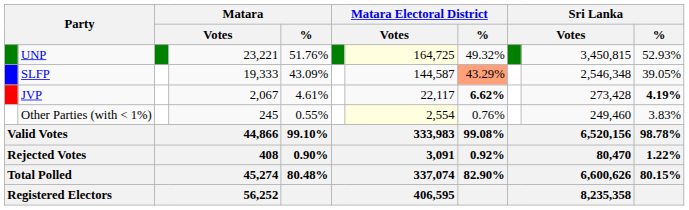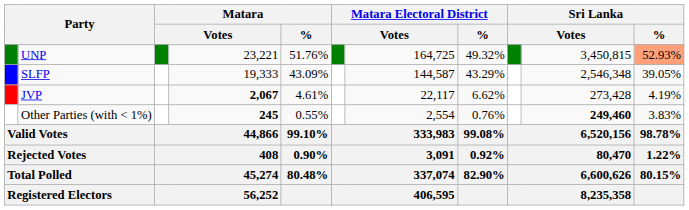UNP | column 7: lightyellow background -> no background
UNP | Sri Lanka / %: no background -> lightsalmon background
SLFP | Matara Electoral District / %: lightsalmon background -> no background
JVP | column 4: normal -> bold
JVP | Matara Electoral District / %: bold -> normal
JVP | Sri Lanka / %: bold -> normal
Other Parties (with < 1%) | column 4: normal -> bold
Other Parties (with < 1%) | column 7: lightyellow background -> no background
Other Parties (with < 1%) | column 10: normal -> bold
